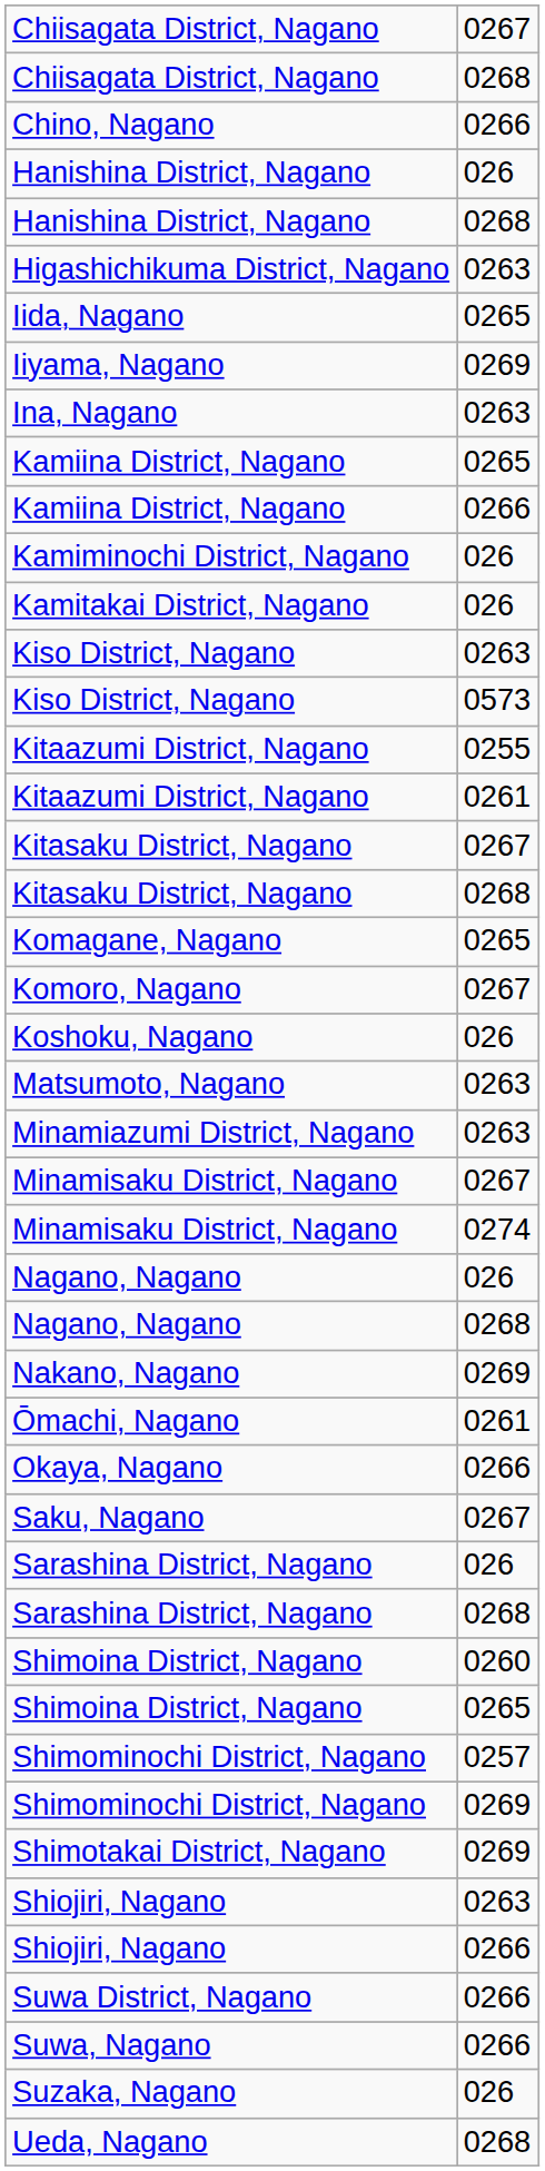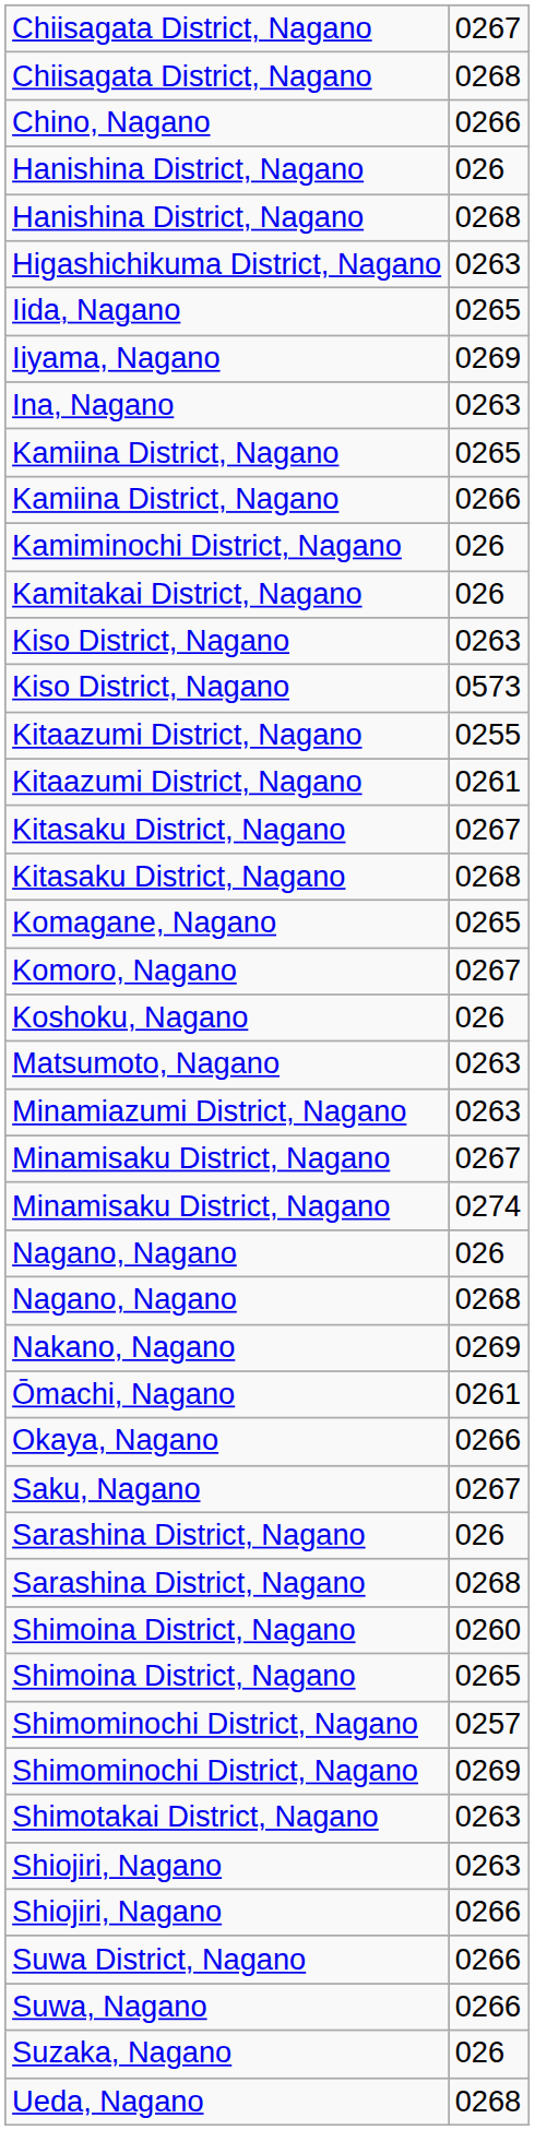row 39 | column 2: 0269 -> 0263
